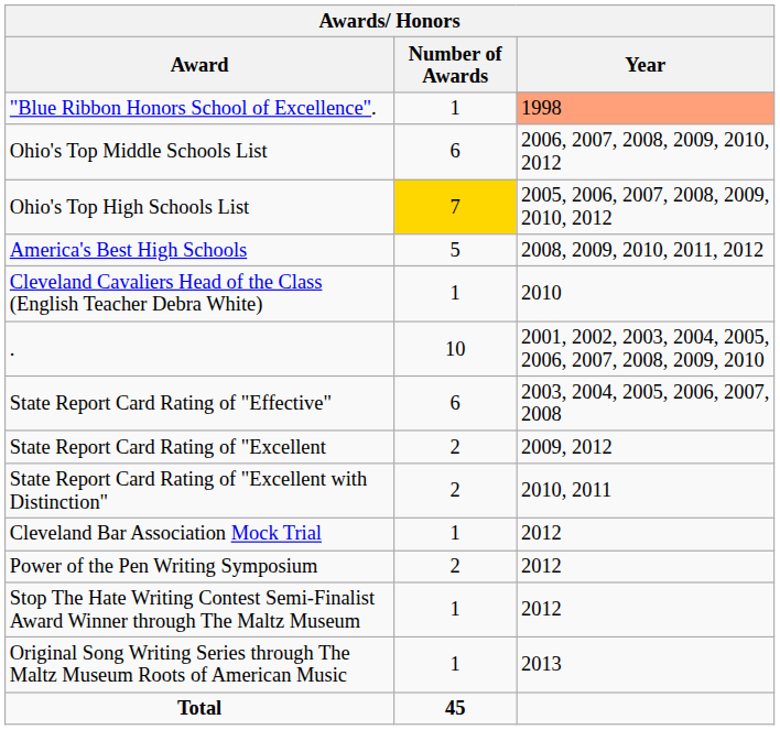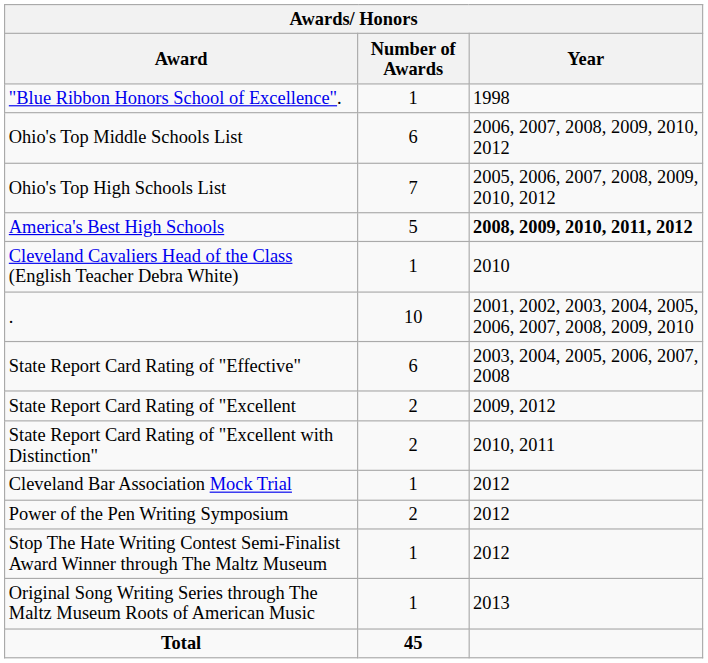"Blue Ribbon Honors School of Excellence". | Year: lightsalmon background -> no background
Ohio's Top High Schools List | Number of Awards: gold background -> no background
America's Best High Schools | Year: normal -> bold
